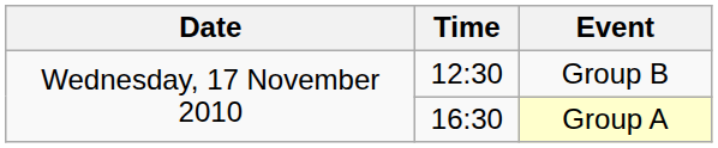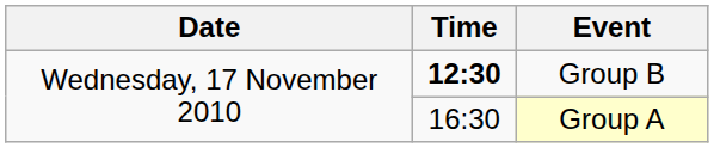Group B | Time: normal -> bold
